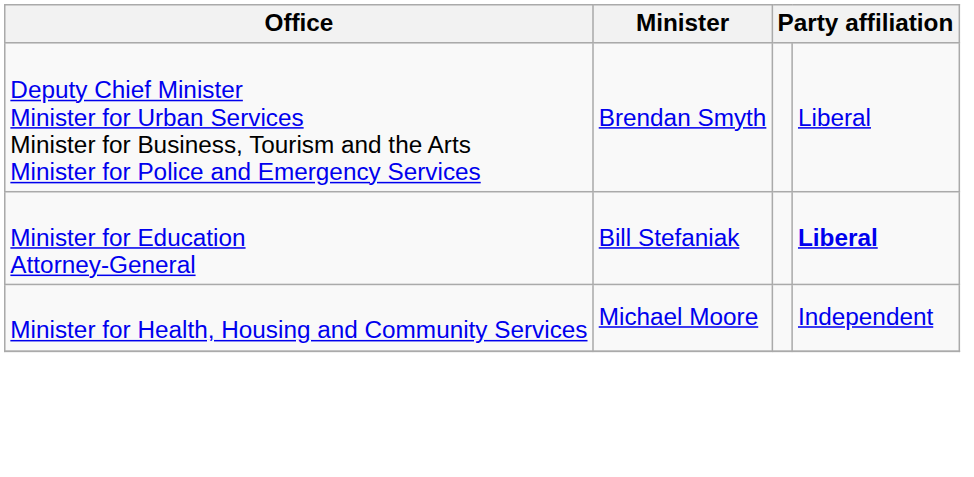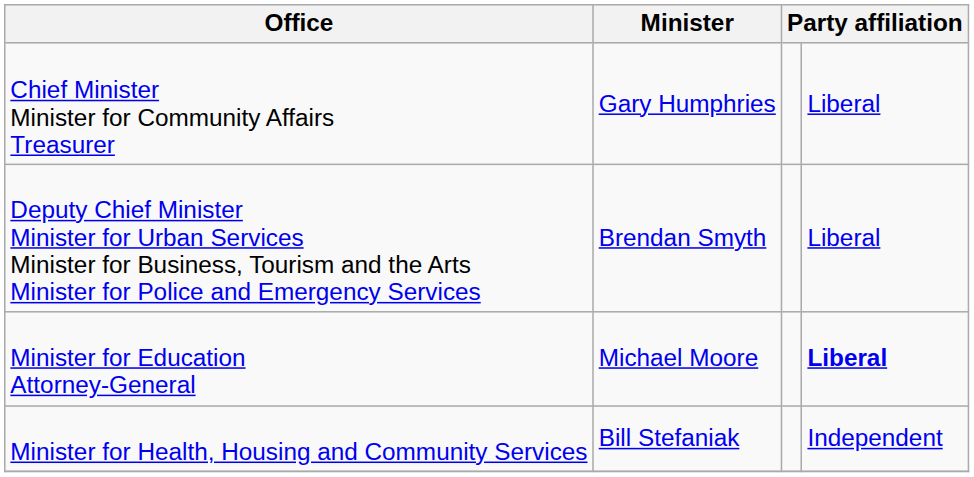+ row: Chief Minister Minister for Community Affairs Treasurer | Gary Humphries | Liberal
Minister for Education Attorney-General | Minister: Bill Stefaniak -> Michael Moore
Minister for Health, Housing and Community Services | Minister: Michael Moore -> Bill Stefaniak
